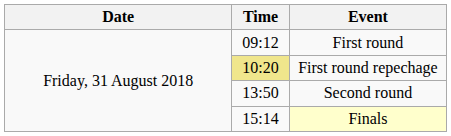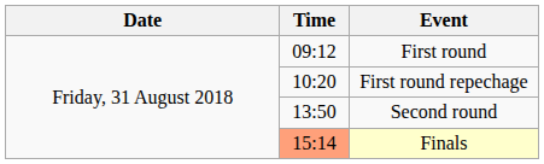First round repechage | Time: khaki background -> no background
Finals | Time: no background -> lightsalmon background
